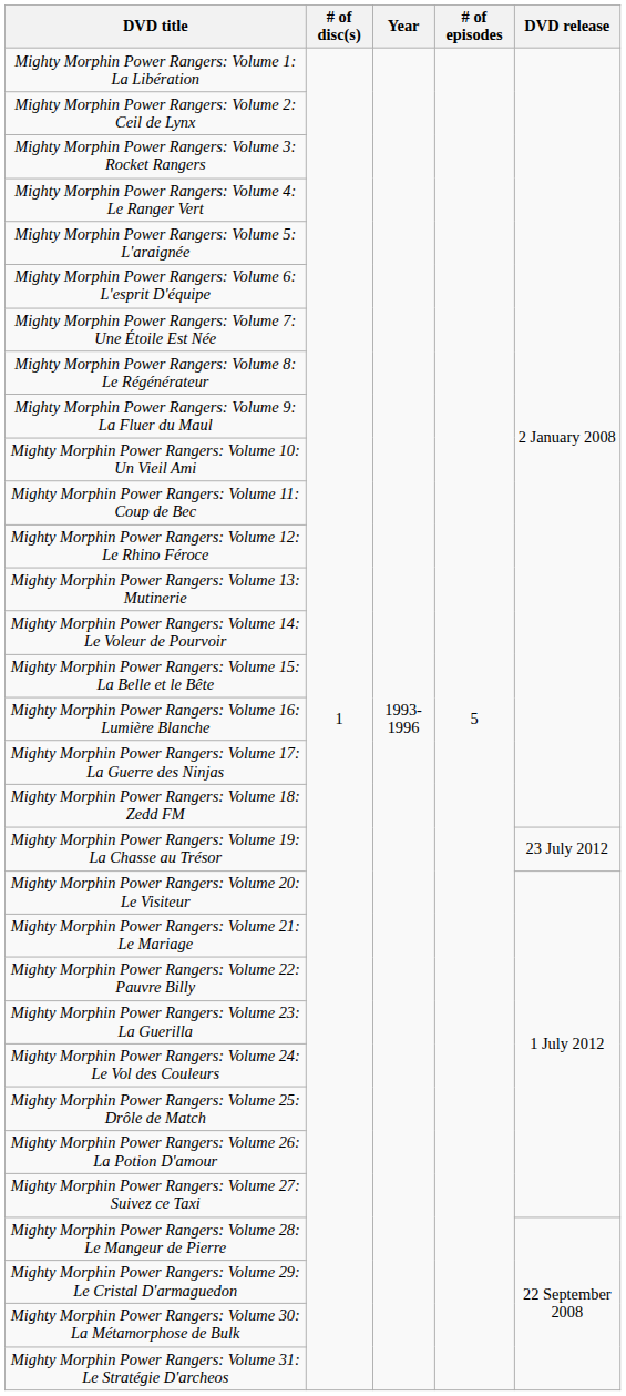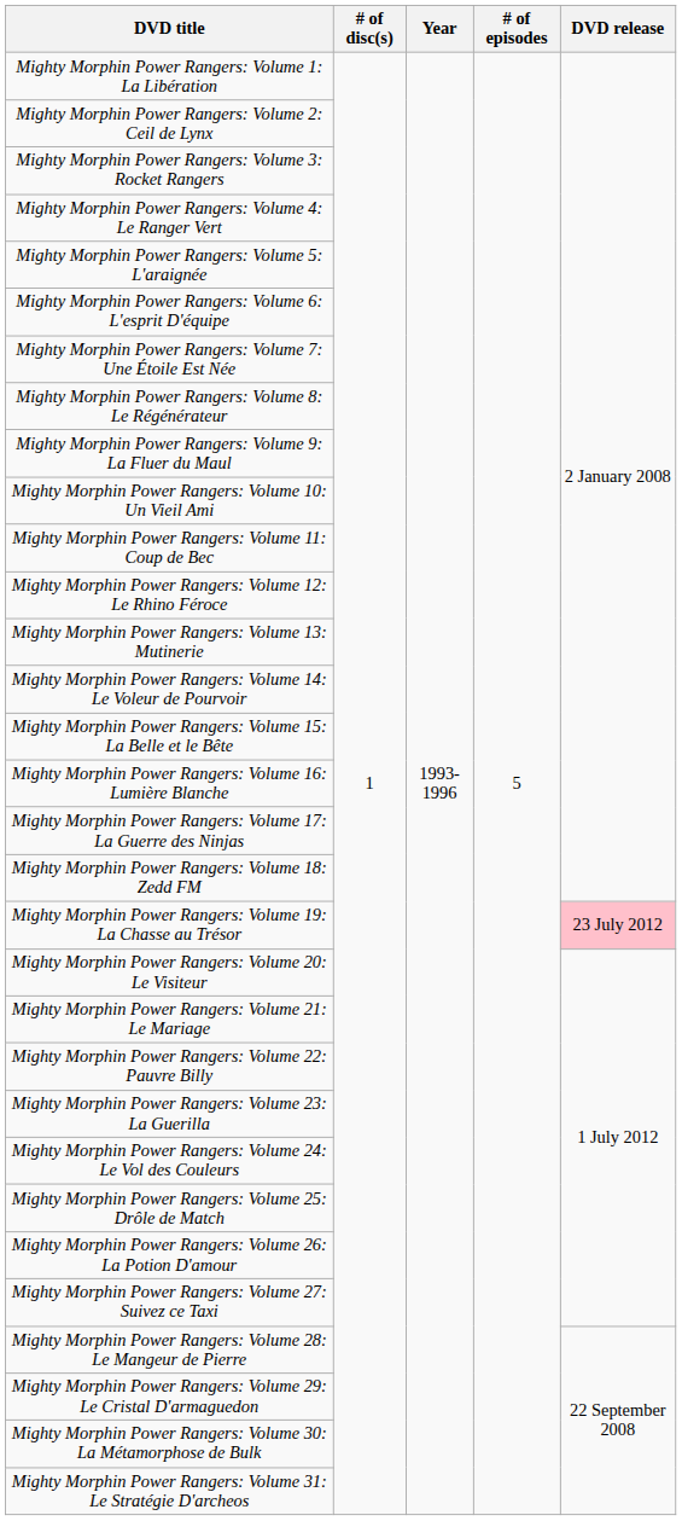Mighty Morphin Power Rangers: Volume 19: La Chasse au Trésor | DVD release: no background -> pink background
